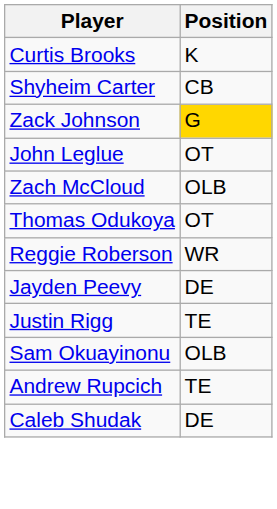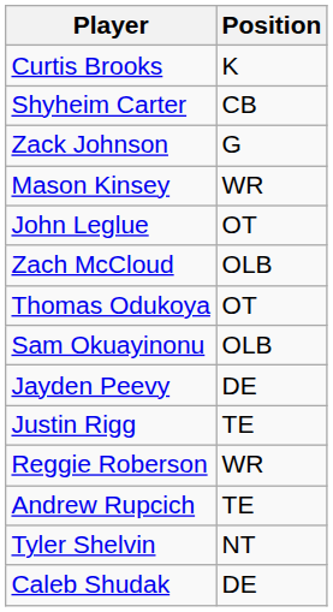Zack Johnson | Position: gold background -> no background
+ row: Mason Kinsey | WR
rows swapped: Sam Okuayinonu <-> Reggie Roberson
+ row: Tyler Shelvin | NT
